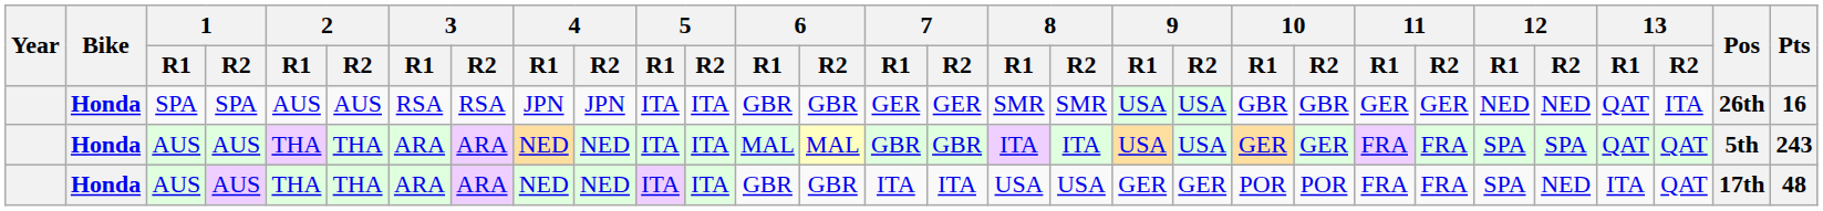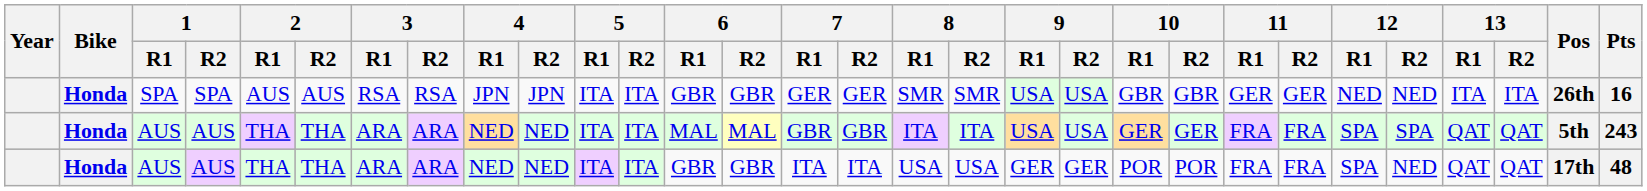row 3 | 13 / R1: QAT -> ITA
row 5 | 13 / R1: ITA -> QAT
